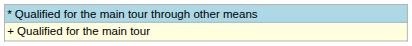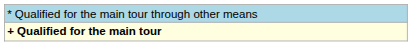row 2 | column 1: normal -> bold
